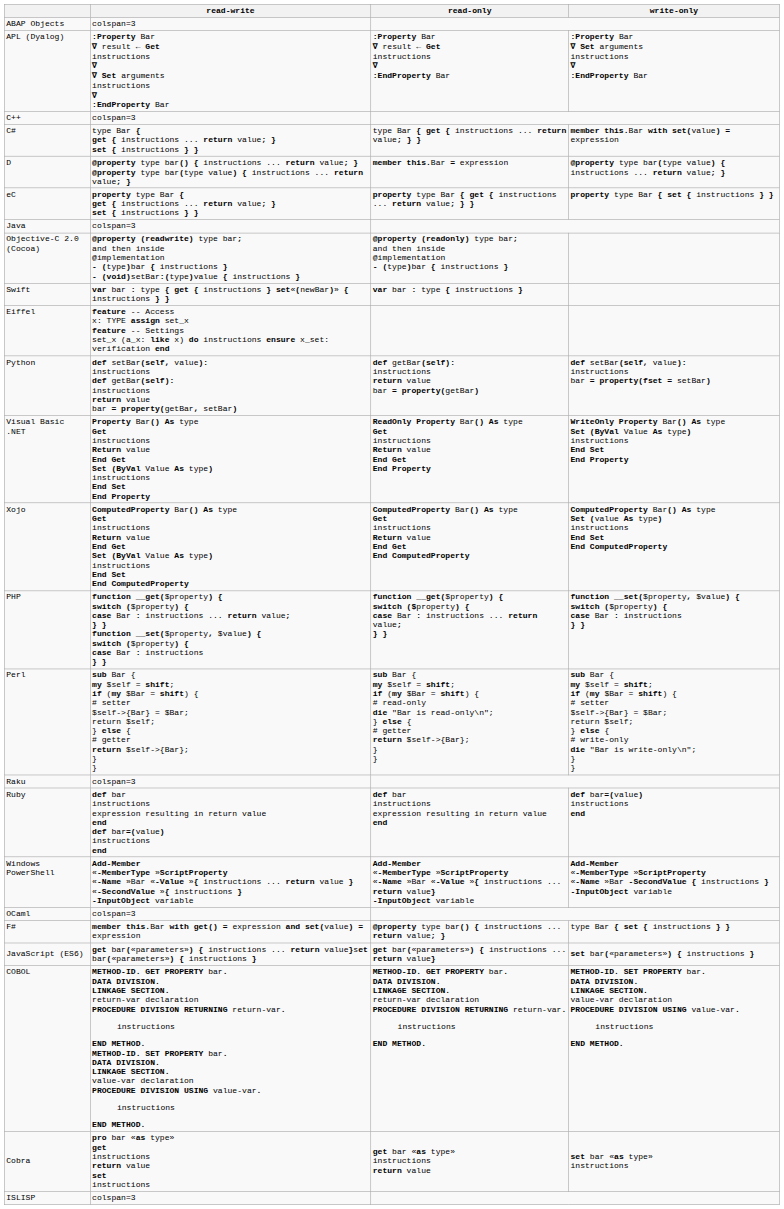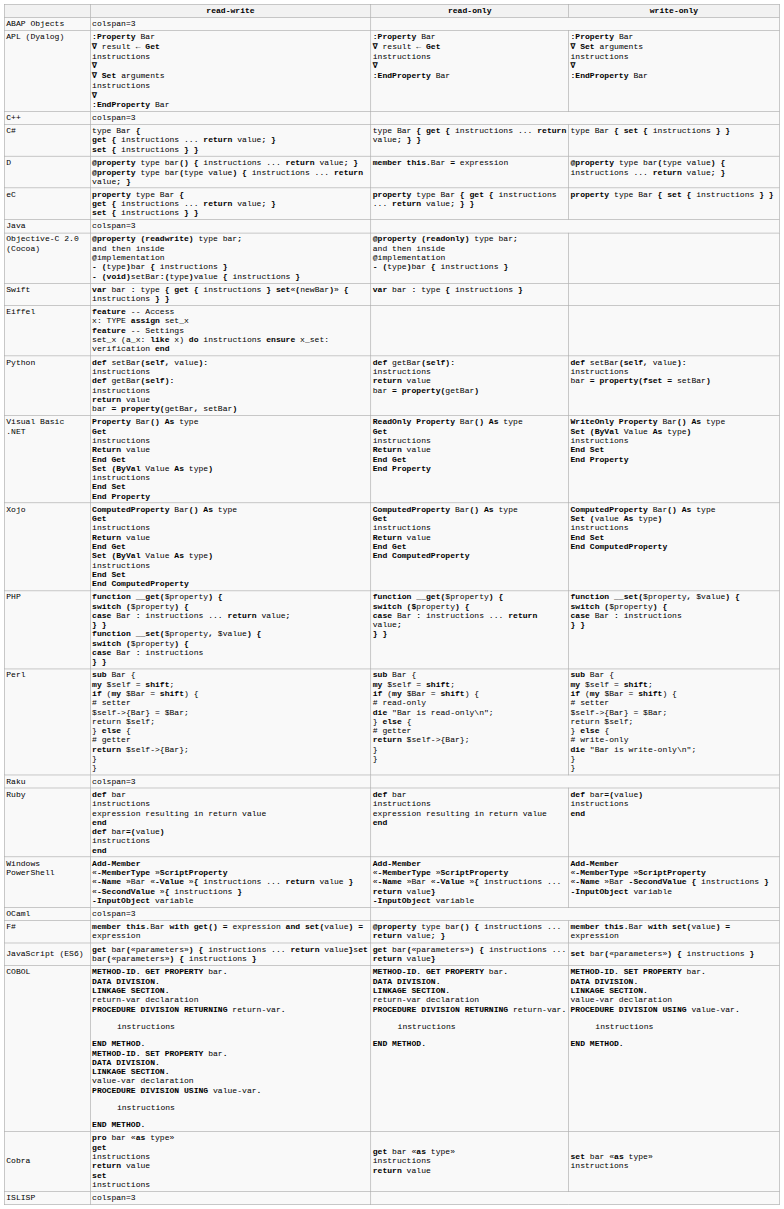C# | write-only: member this.Bar with set(value) = expression -> type Bar { set { instructions } }
F# | write-only: type Bar { set { instructions } } -> member this.Bar with set(value) = expression
